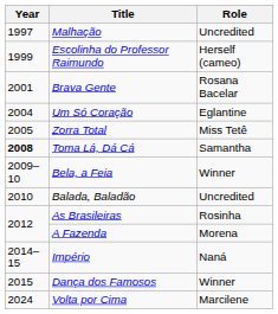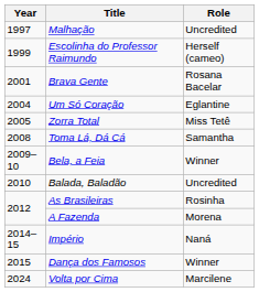Toma Lá, Dá Cá | Year: bold -> normal
